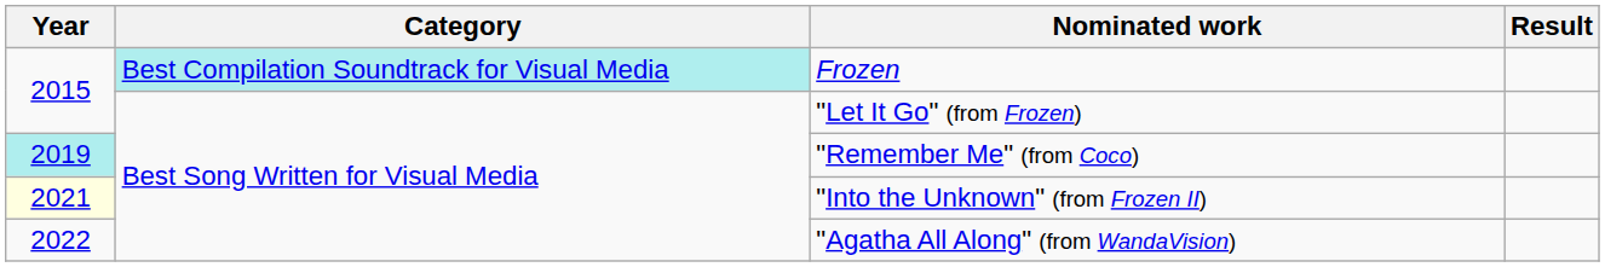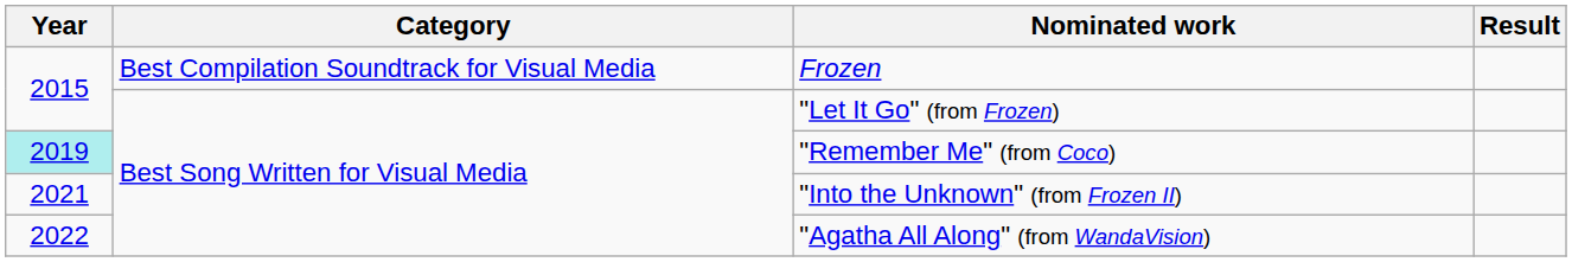Frozen | Category: paleturquoise background -> no background
"Into the Unknown" (from Frozen II) | Year: lightyellow background -> no background
